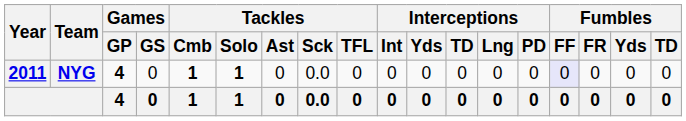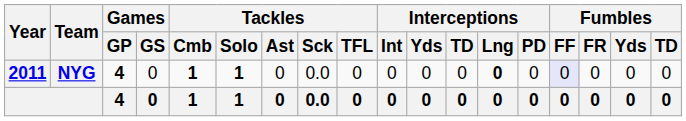NYG | Interceptions / Lng: normal -> bold
